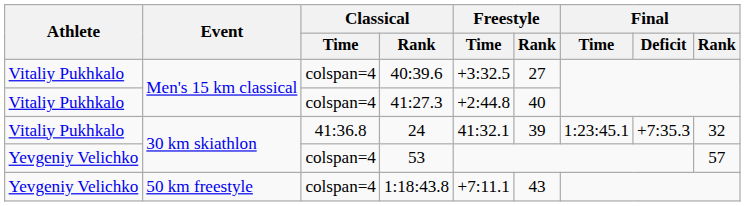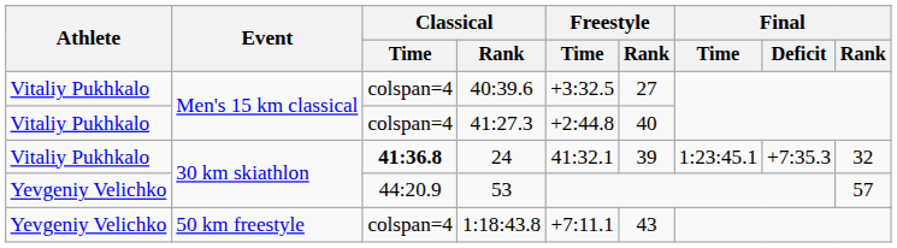24 | Classical / Time: normal -> bold
53 | Classical / Time: colspan=4 -> 44:20.9
